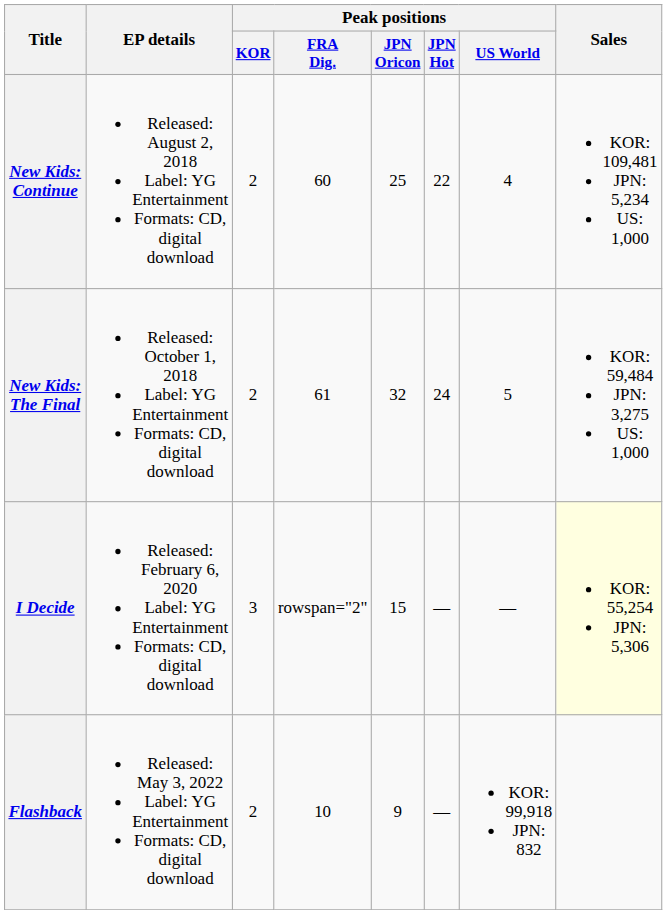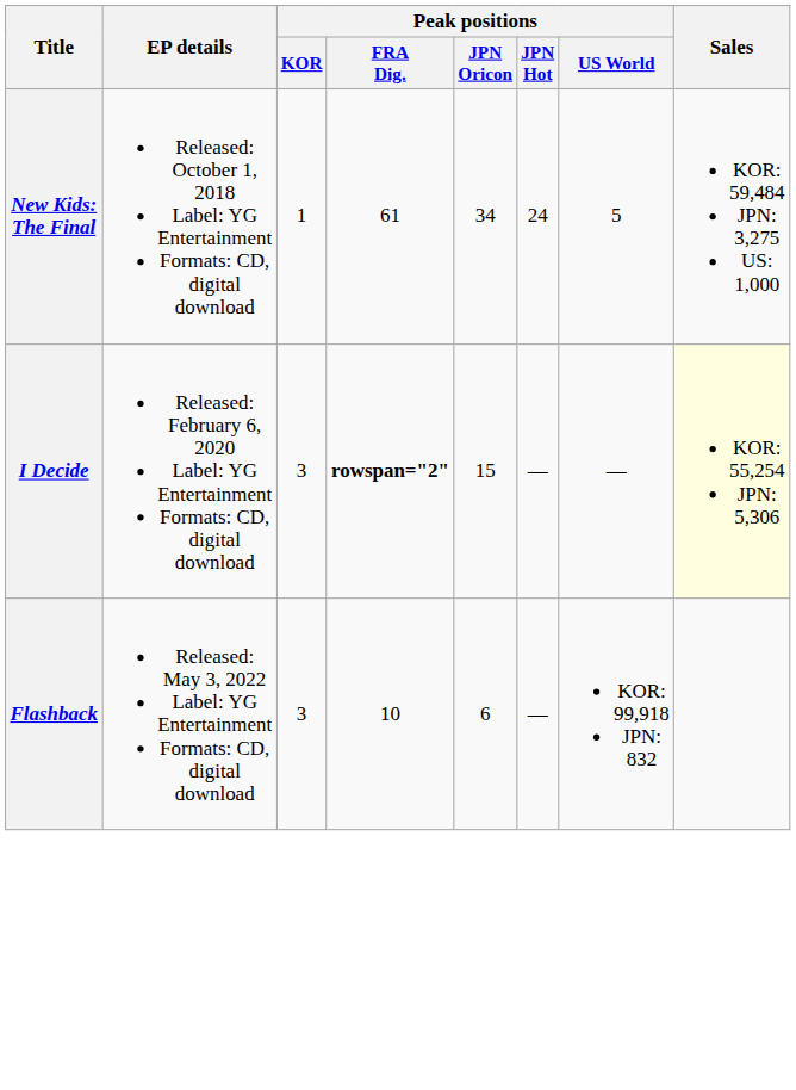- row: New Kids: Continue | Released: August 2, 2018 Label: YG Entertainment Formats: CD, digital download | 2 | 60 | 25 | 22 | 4 | KOR: 109,481 JPN: 5,234 US: 1,000
New Kids: The Final | Peak positions / KOR: 2 -> 1
New Kids: The Final | Peak positions / JPN Oricon: 32 -> 34
I Decide | Peak positions / FRA Dig.: normal -> bold
Flashback | Peak positions / KOR: 2 -> 3
Flashback | Peak positions / JPN Oricon: 9 -> 6
